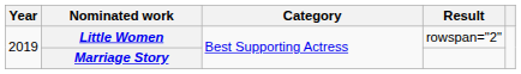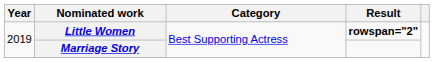Little Women | Result: normal -> bold
